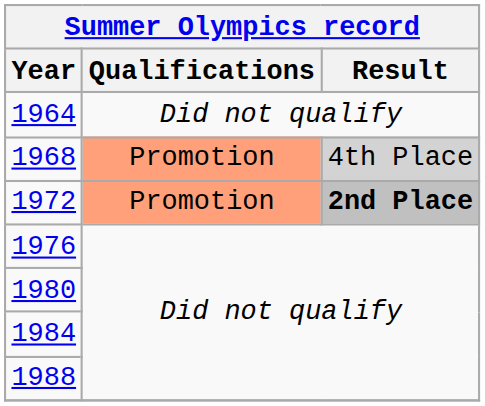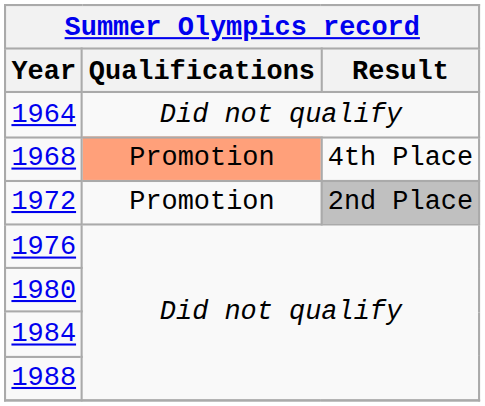1968 | Result: lightgrey background -> no background
1972 | Qualifications: lightsalmon background -> no background
1972 | Result: bold -> normal
